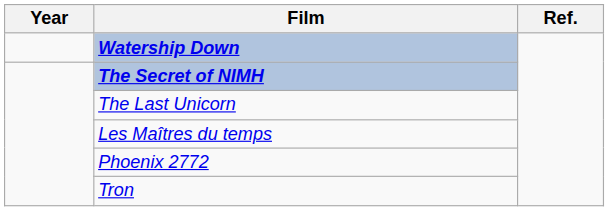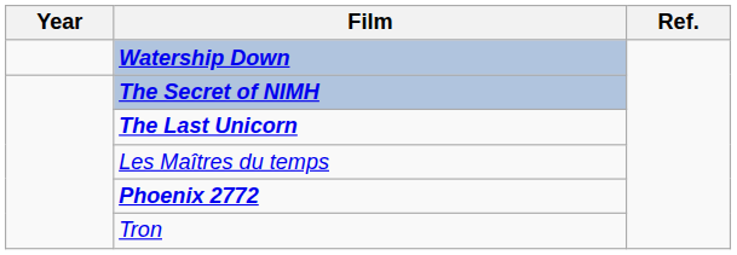The Last Unicorn | Film: normal -> bold
Phoenix 2772 | Film: normal -> bold
